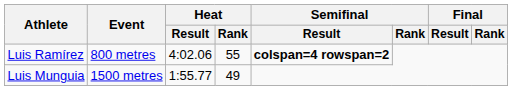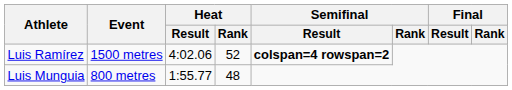Luis Ramírez | Event: 800 metres -> 1500 metres
Luis Ramírez | Heat / Rank: 55 -> 52
Luis Munguia | Event: 1500 metres -> 800 metres
Luis Munguia | Heat / Rank: 49 -> 48
